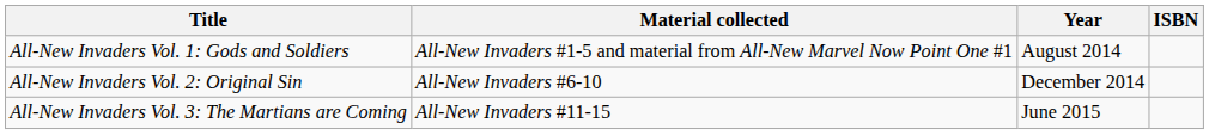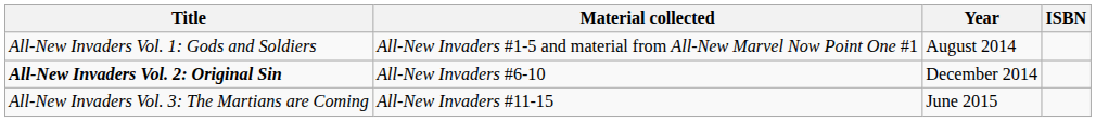row 3 | Title: normal -> bold
